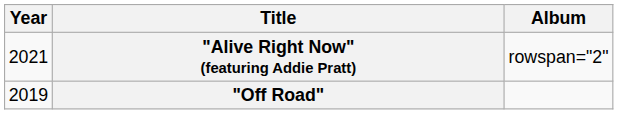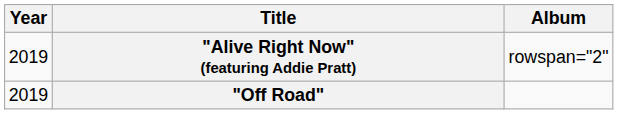"Alive Right Now" (featuring Addie Pratt) | Year: 2021 -> 2019
